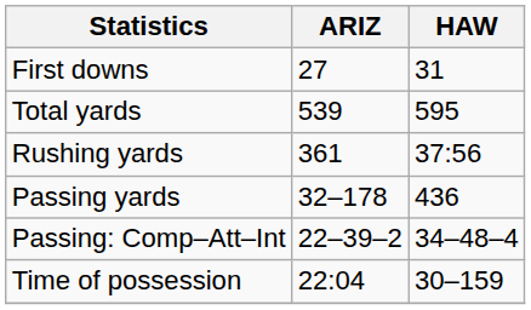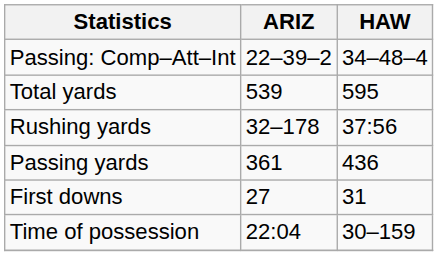rows swapped: First downs <-> Passing: Comp–Att–Int
Rushing yards | ARIZ: 361 -> 32–178
Passing yards | ARIZ: 32–178 -> 361
